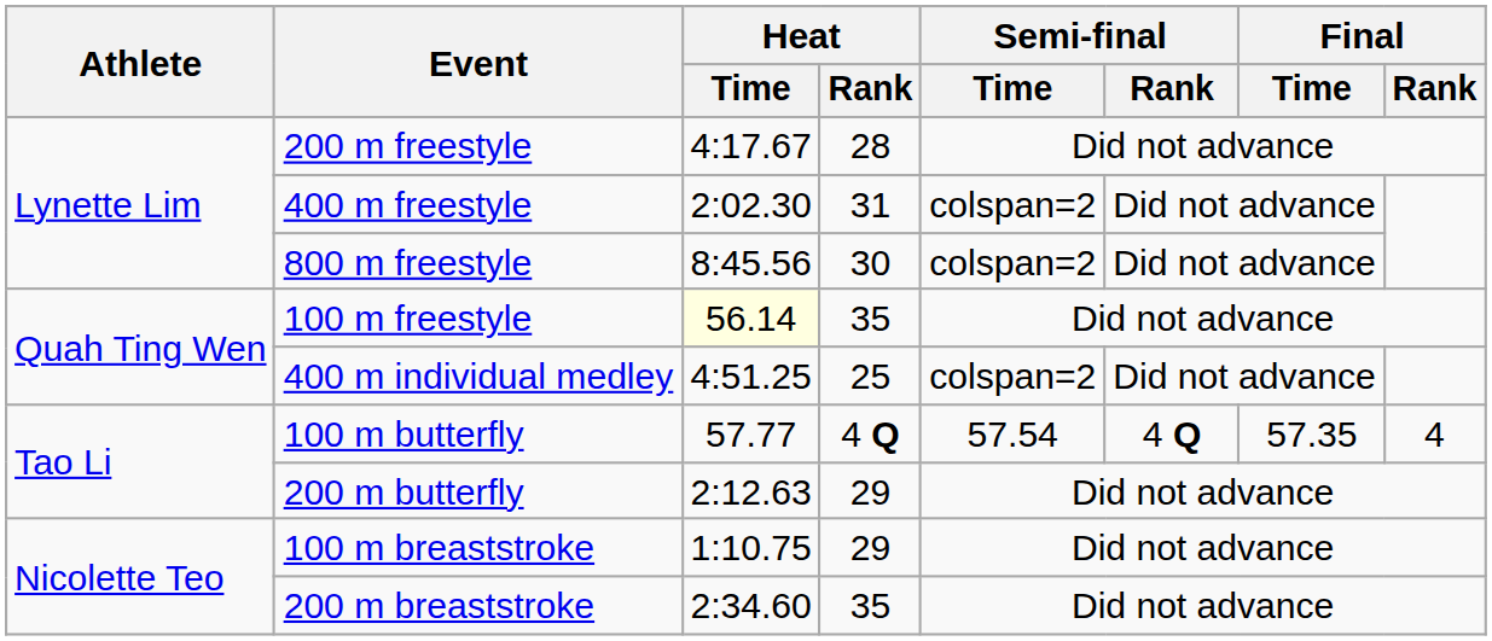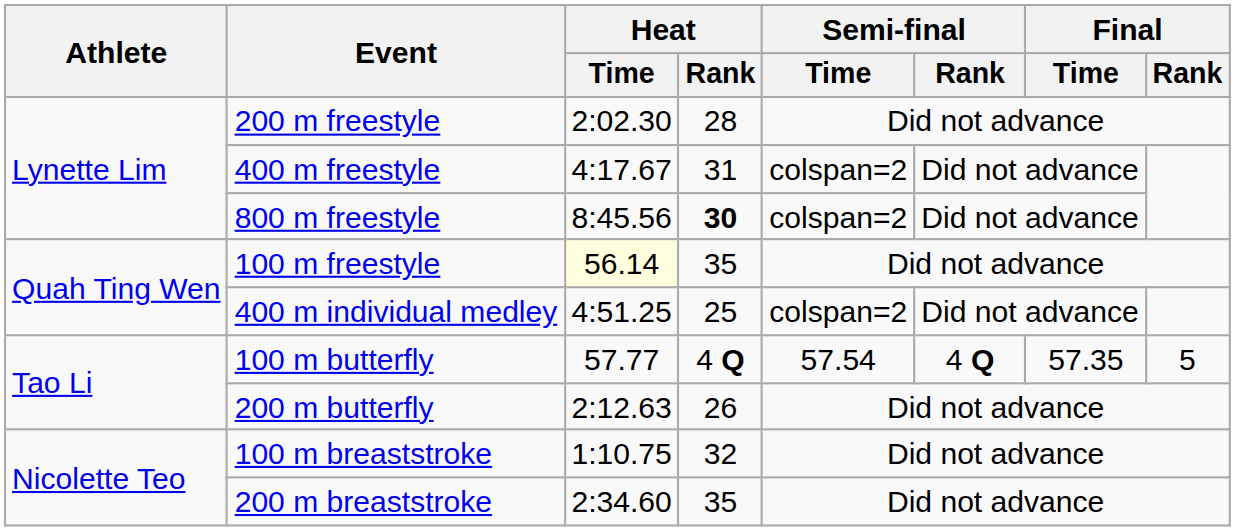200 m freestyle | Heat / Time: 4:17.67 -> 2:02.30
400 m freestyle | Heat / Time: 2:02.30 -> 4:17.67
800 m freestyle | Heat / Rank: normal -> bold
100 m butterfly | Final / Rank: 4 -> 5
200 m butterfly | Heat / Rank: 29 -> 26
100 m breaststroke | Heat / Rank: 29 -> 32
